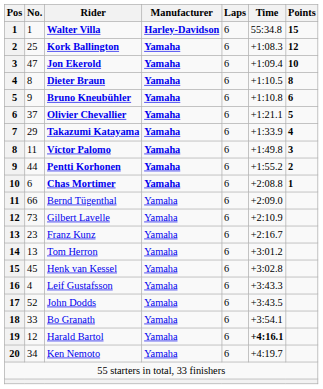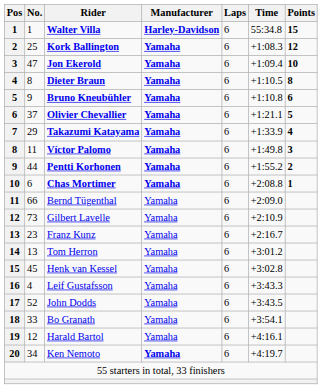Harald Bartol | Time: bold -> normal
Ken Nemoto | Manufacturer: normal -> bold
